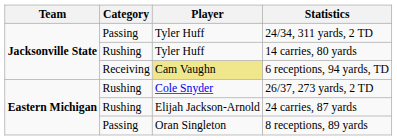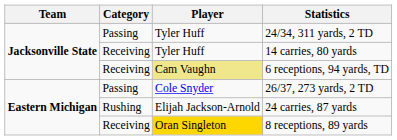14 carries, 80 yards | Category: Rushing -> Receiving
26/37, 273 yards, 2 TD | Category: Rushing -> Passing
8 receptions, 89 yards | Category: Passing -> Receiving
8 receptions, 89 yards | Player: no background -> gold background
